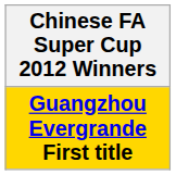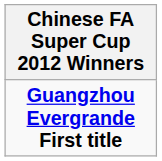row 2 | column 1: gold background -> no background
